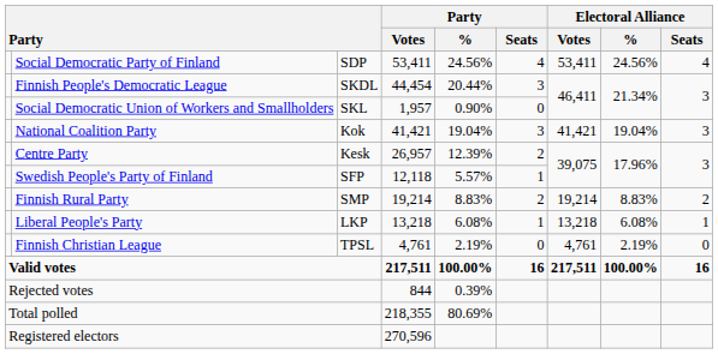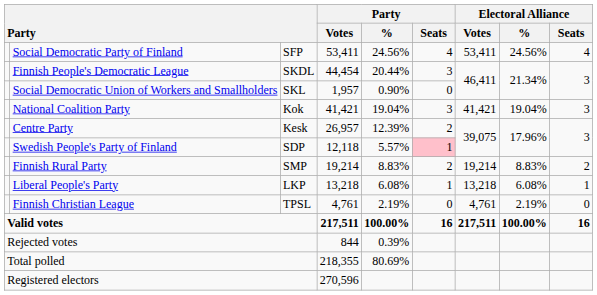Social Democratic Party of Finland | column 3: SDP -> SFP
Swedish People's Party of Finland | column 3: SFP -> SDP
Swedish People's Party of Finland | Party / Seats: no background -> pink background
